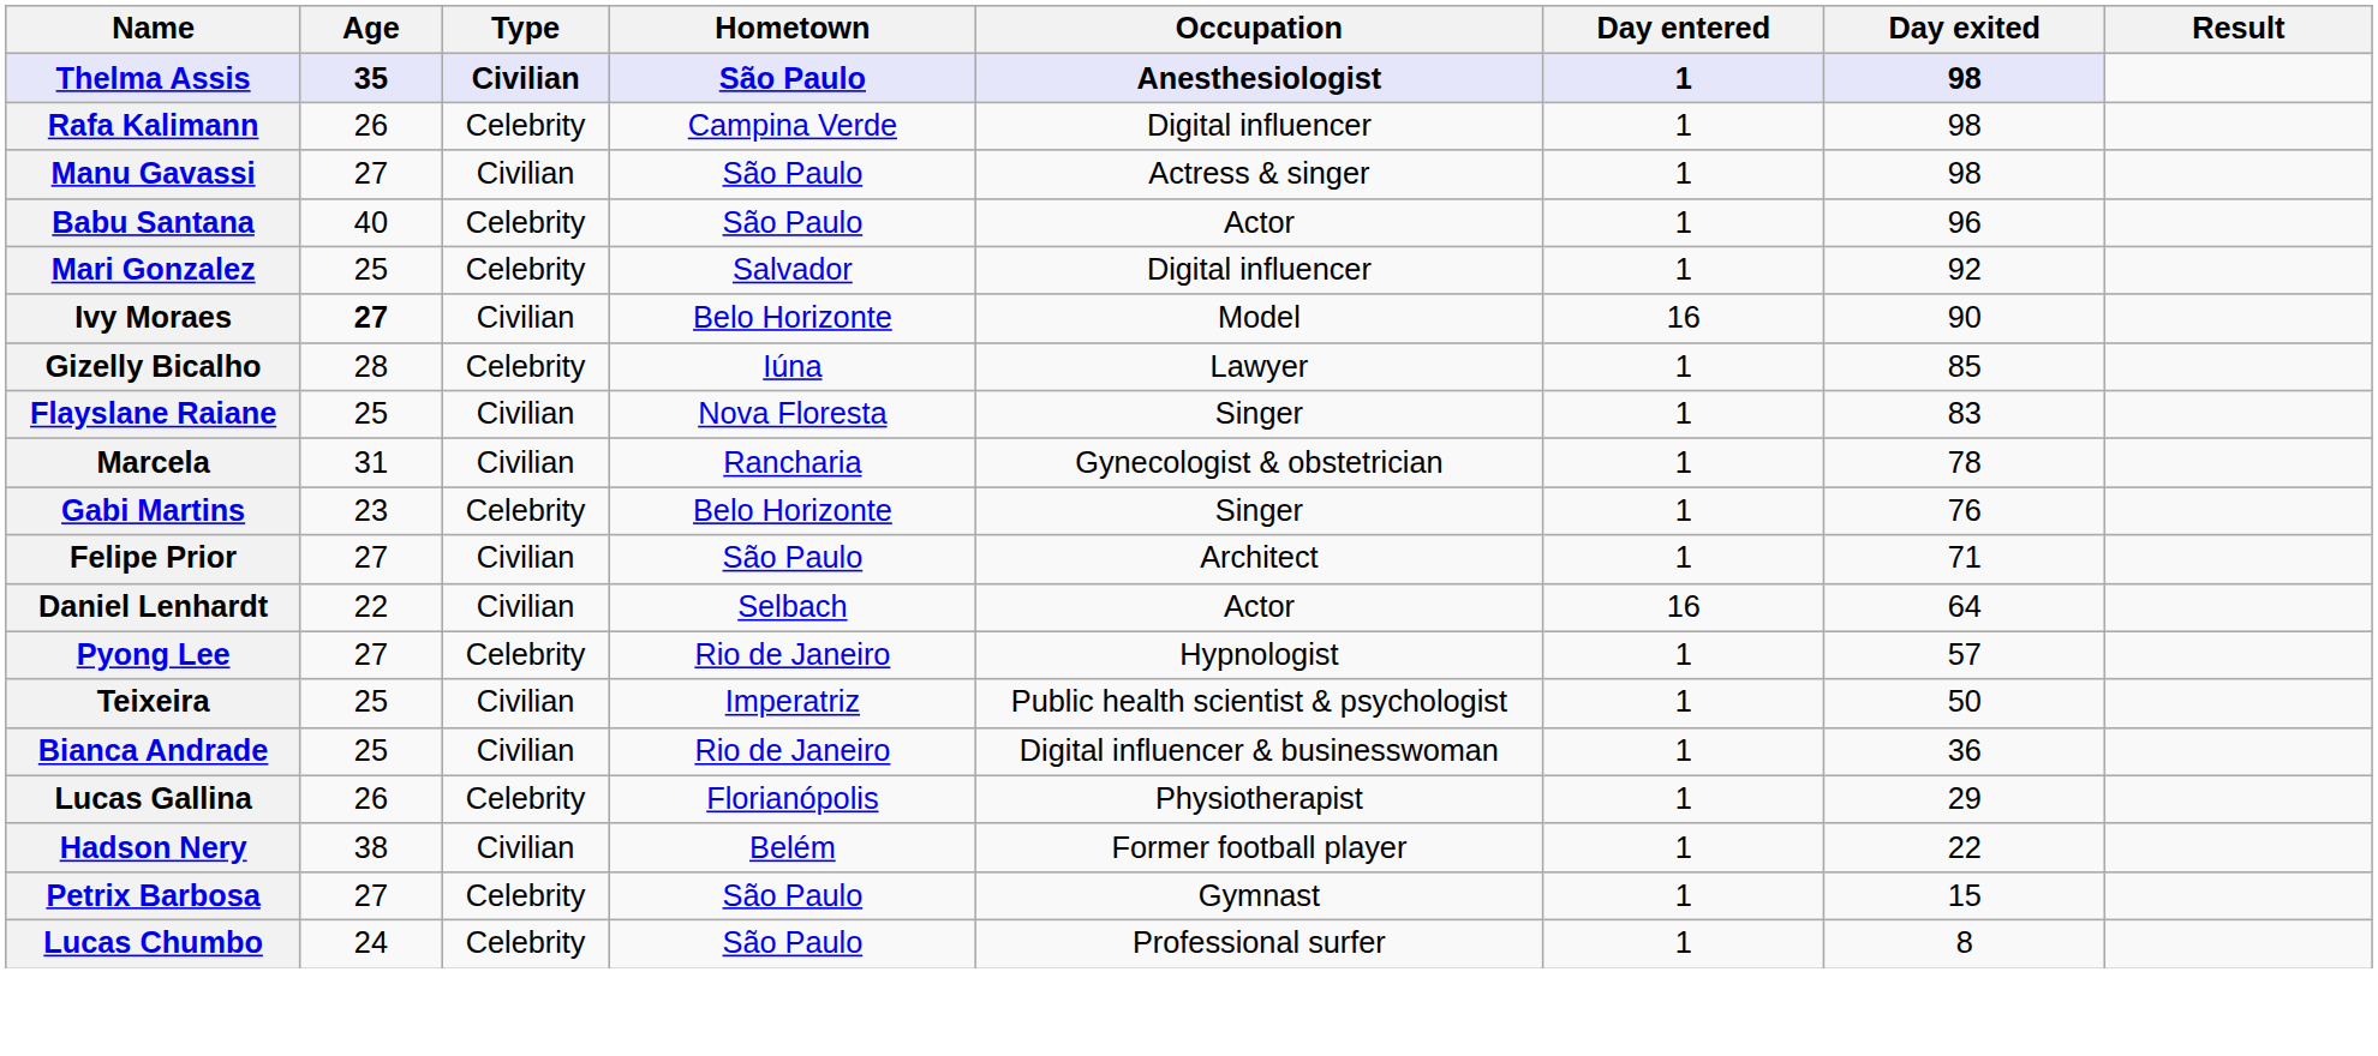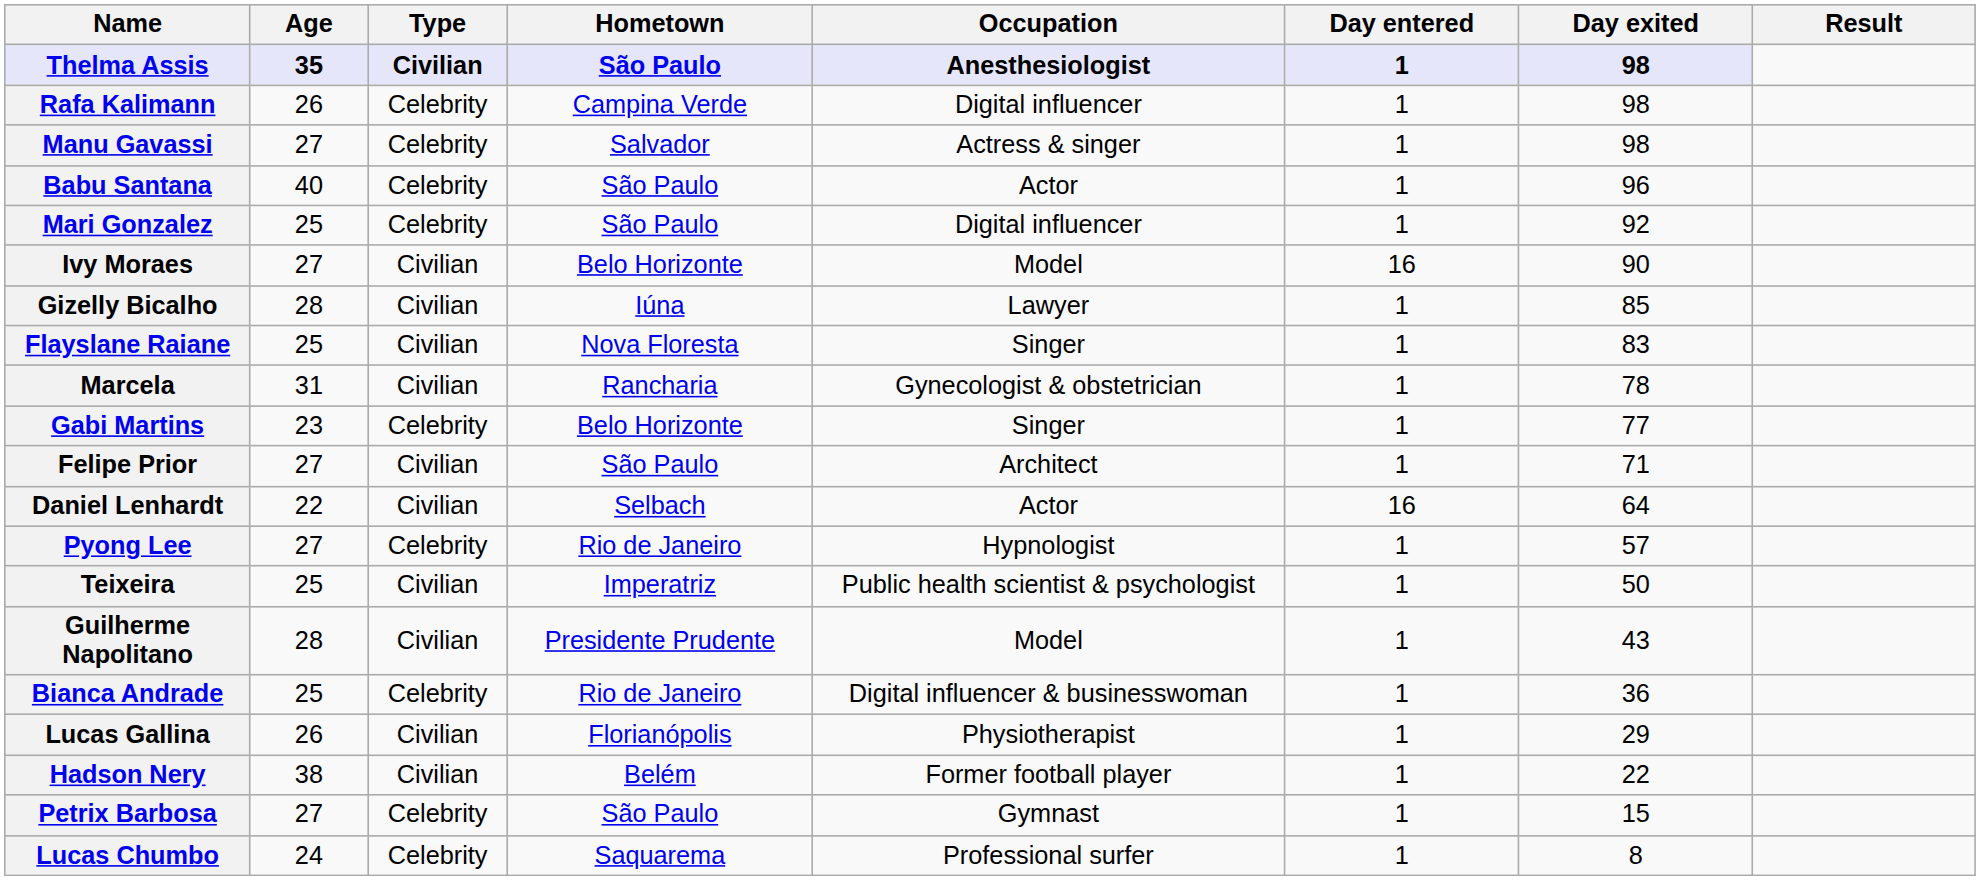Manu Gavassi | Type: Civilian -> Celebrity
Manu Gavassi | Hometown: São Paulo -> Salvador
Mari Gonzalez | Hometown: Salvador -> São Paulo
Ivy Moraes | Age: bold -> normal
Gizelly Bicalho | Type: Celebrity -> Civilian
Gabi Martins | Day exited: 76 -> 77
+ row: Guilherme Napolitano | 28 | Civilian | Presidente Prudente | Model | 1 | 43
Bianca Andrade | Type: Civilian -> Celebrity
Lucas Gallina | Type: Celebrity -> Civilian
Lucas Chumbo | Hometown: São Paulo -> Saquarema
